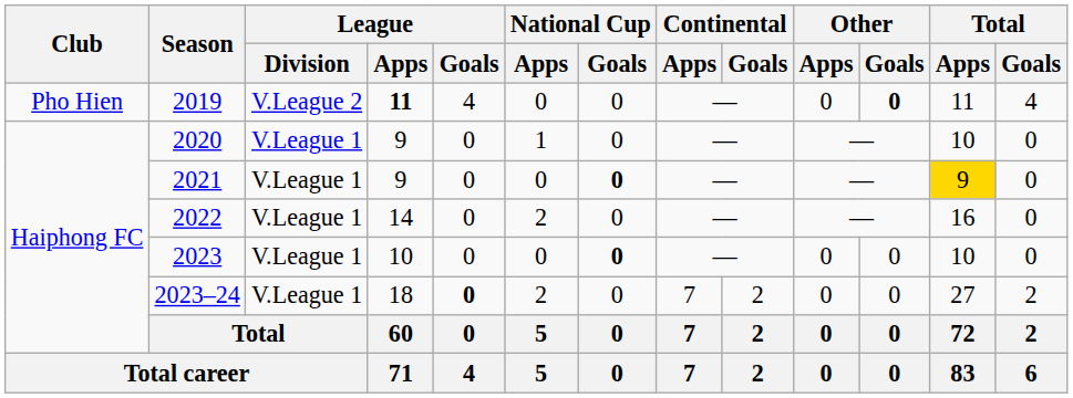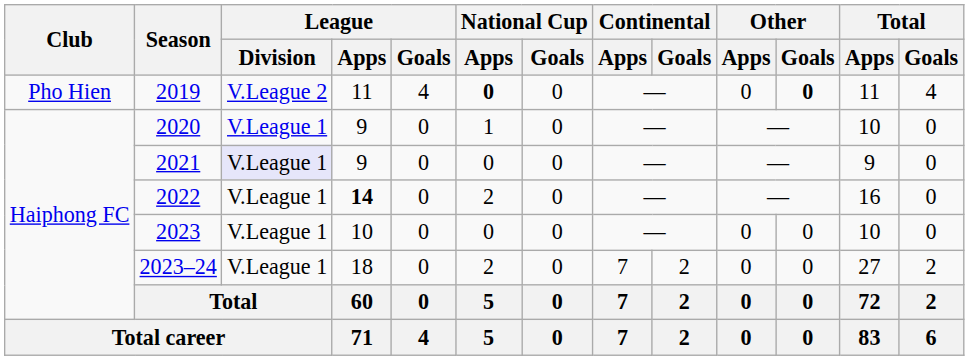2019 | League / Apps: bold -> normal
2019 | National Cup / Apps: normal -> bold
2021 | League / Division: no background -> lavender background
2021 | National Cup / Goals: bold -> normal
2021 | Total / Apps: gold background -> no background
2022 | League / Apps: normal -> bold
2023 | National Cup / Goals: bold -> normal
2023–24 | League / Goals: bold -> normal
